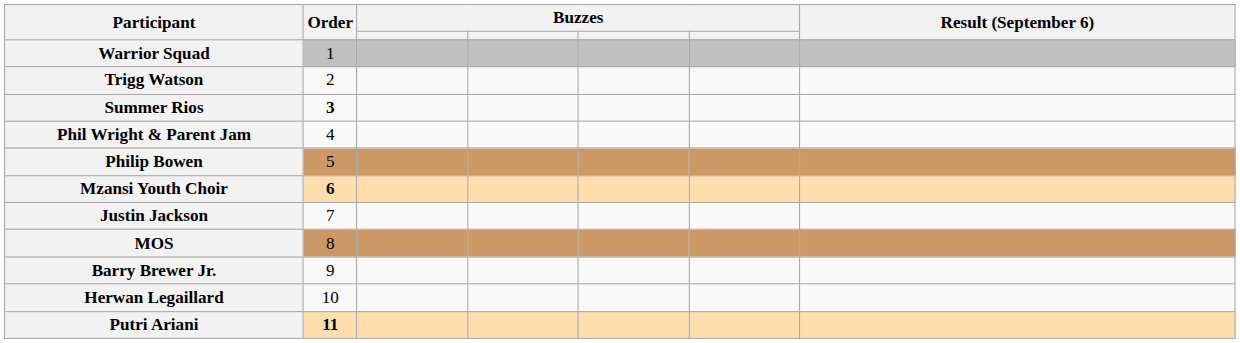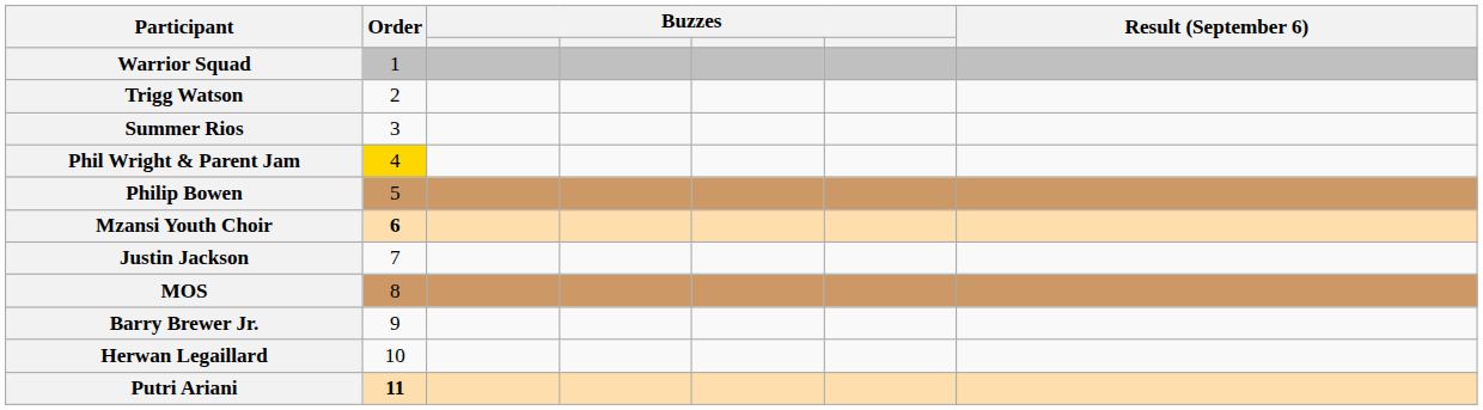Summer Rios | Order: bold -> normal
Phil Wright & Parent Jam | Order: no background -> gold background
